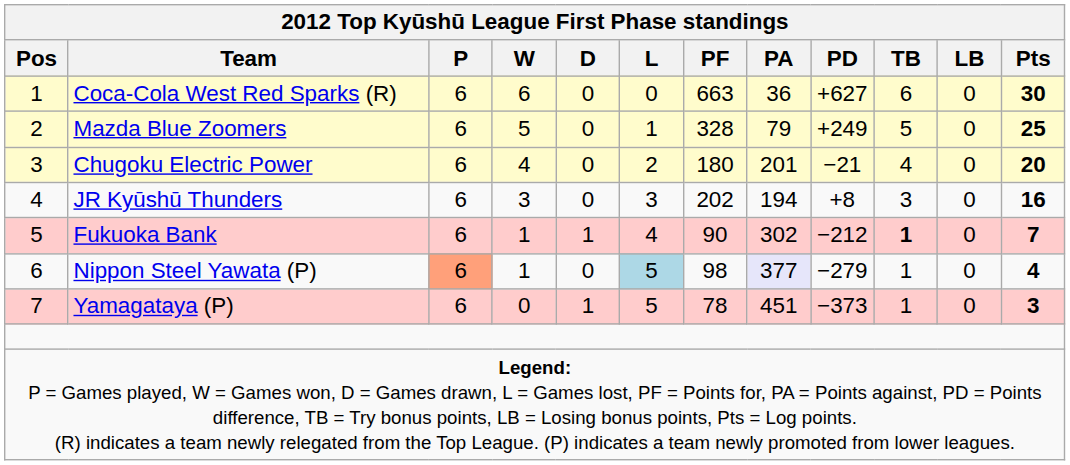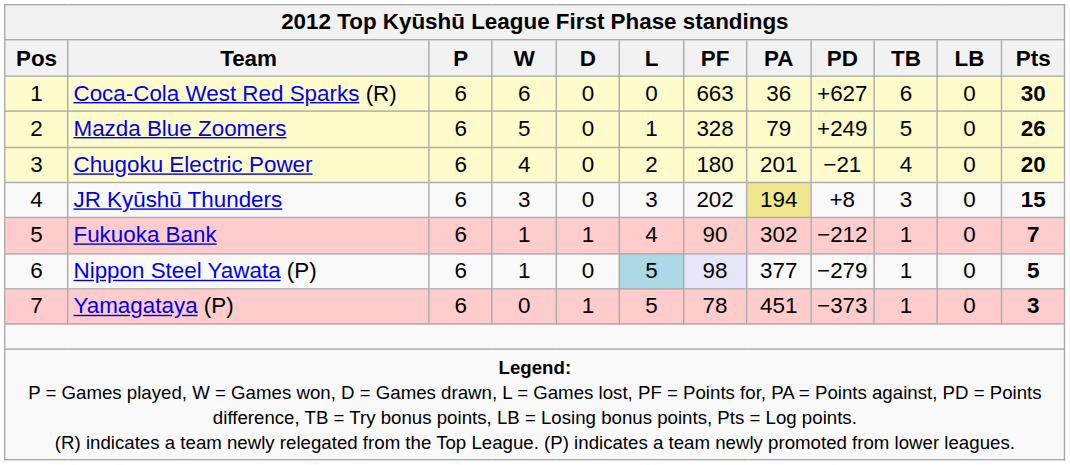Mazda Blue Zoomers | Pts: 25 -> 26
JR Kyūshū Thunders | PA: no background -> khaki background
JR Kyūshū Thunders | Pts: 16 -> 15
Fukuoka Bank | TB: bold -> normal
Nippon Steel Yawata (P) | P: lightsalmon background -> no background
Nippon Steel Yawata (P) | PF: no background -> lavender background
Nippon Steel Yawata (P) | PA: lavender background -> no background
Nippon Steel Yawata (P) | Pts: 4 -> 5
